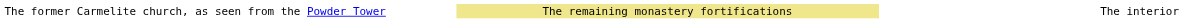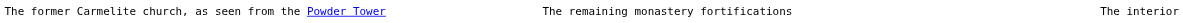The former Carmelite church, as seen from the Powder Tower | column 2: khaki background -> no background
